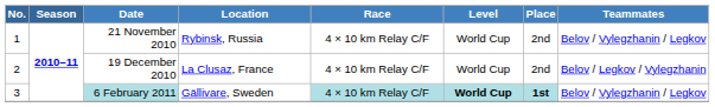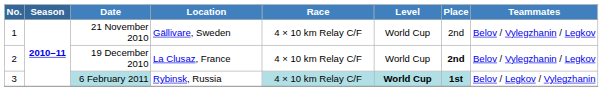21 November 2010 | Location: Rybinsk, Russia -> Gällivare, Sweden
19 December 2010 | Place: normal -> bold
19 December 2010 | Teammates: Belov / Legkov / Vylegzhanin -> Belov / Vylegzhanin / Legkov
6 February 2011 | Location: Gällivare, Sweden -> Rybinsk, Russia
6 February 2011 | Teammates: Belov / Vylegzhanin / Legkov -> Belov / Legkov / Vylegzhanin
